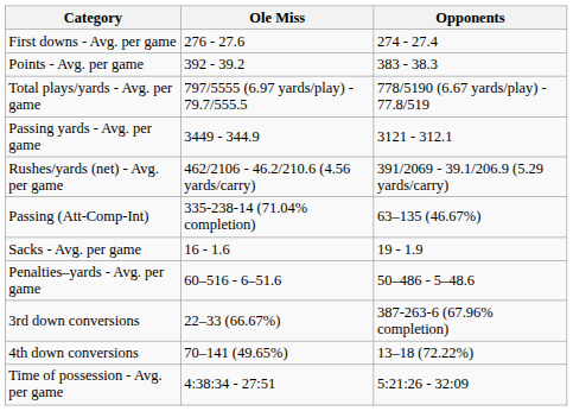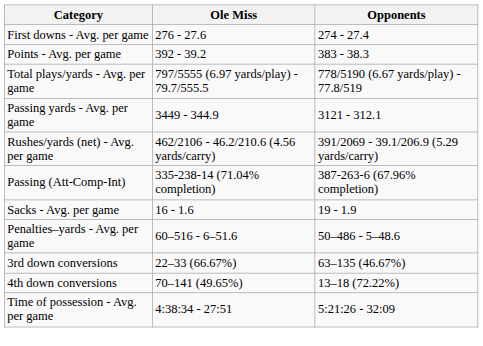Passing (Att-Comp-Int) | Opponents: 63–135 (46.67%) -> 387-263-6 (67.96% completion)
3rd down conversions | Opponents: 387-263-6 (67.96% completion) -> 63–135 (46.67%)
